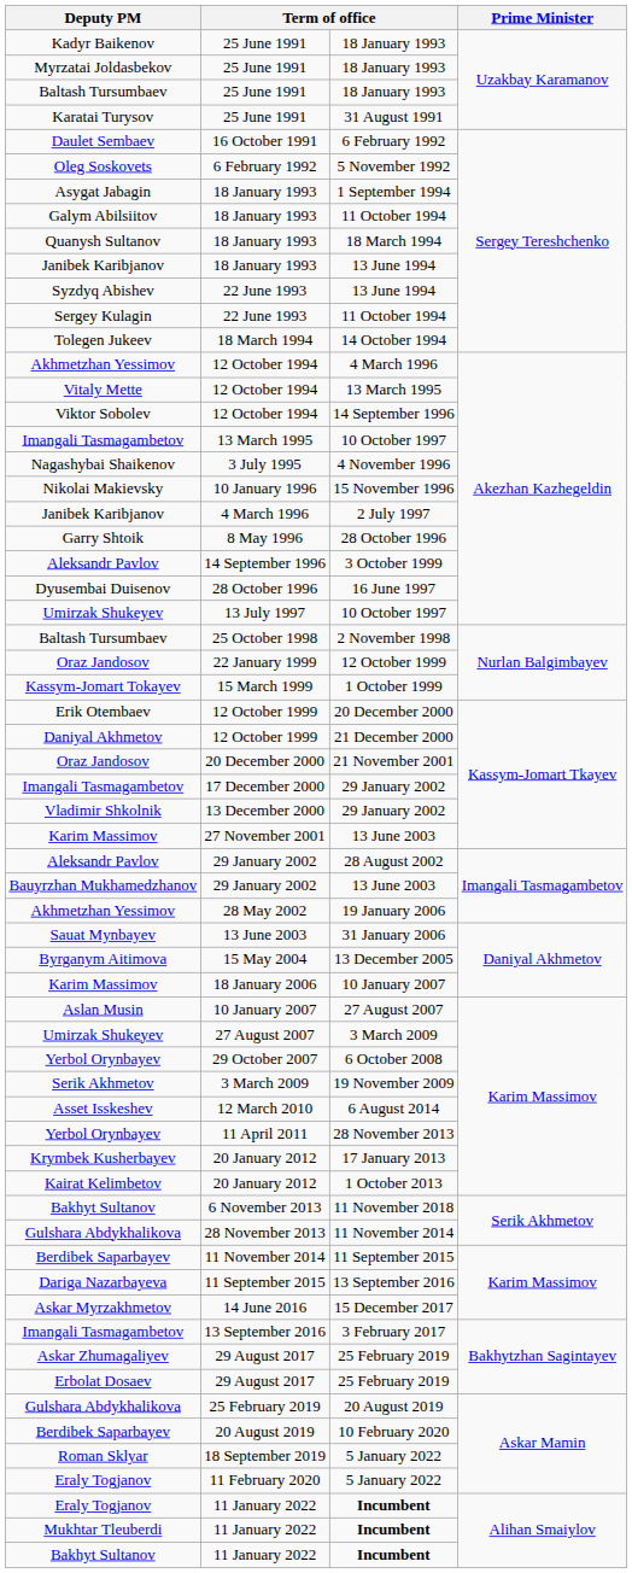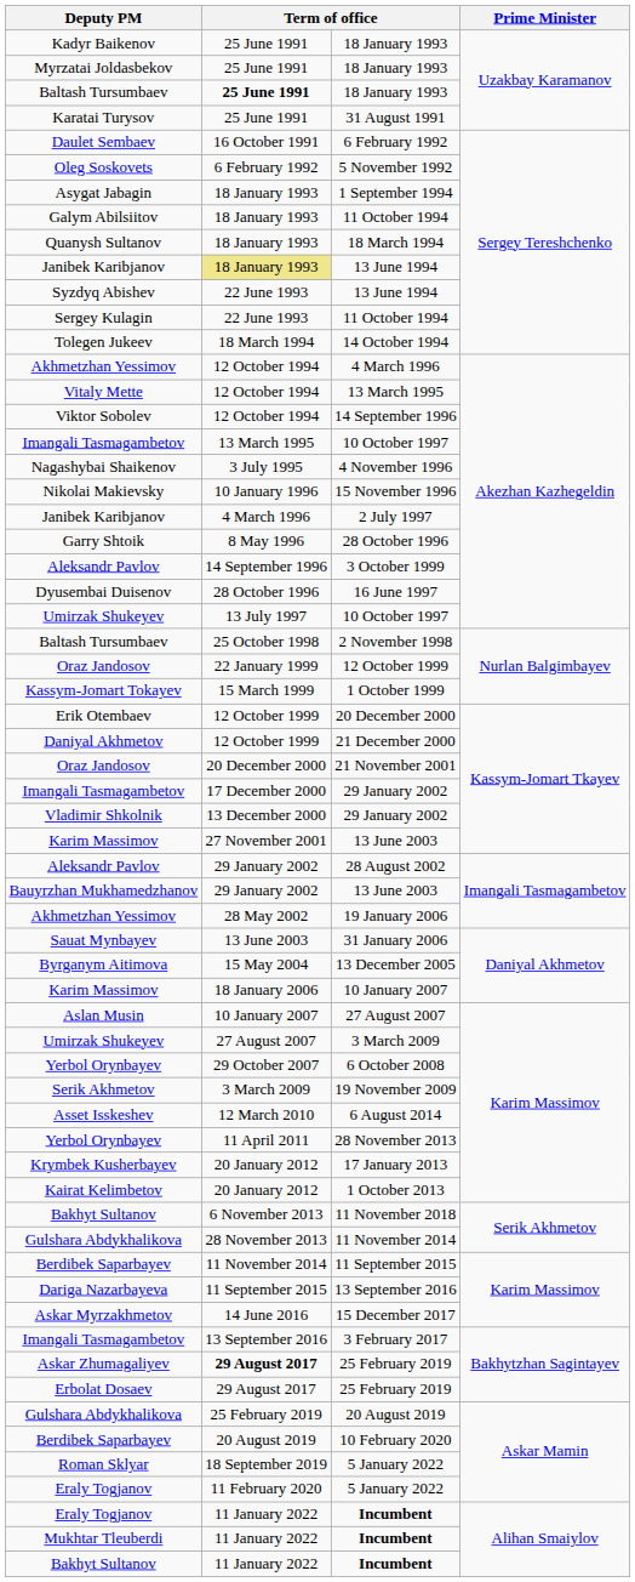Baltash Tursumbaev / 18 January 1993 | column 2: normal -> bold
Janibek Karibjanov / 13 June 1994 | column 2: no background -> khaki background
Askar Zhumagaliyev / 25 February 2019 | column 2: normal -> bold
